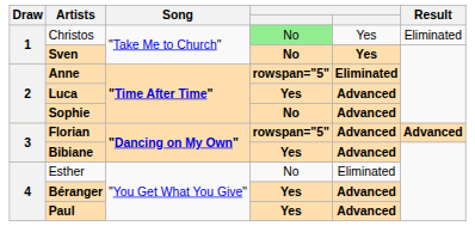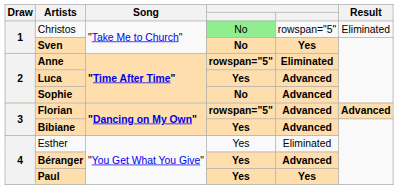Christos | column 5: Yes -> rowspan="5"
Esther | column 4: No -> Yes
Paul | column 5: Advanced -> Yes
